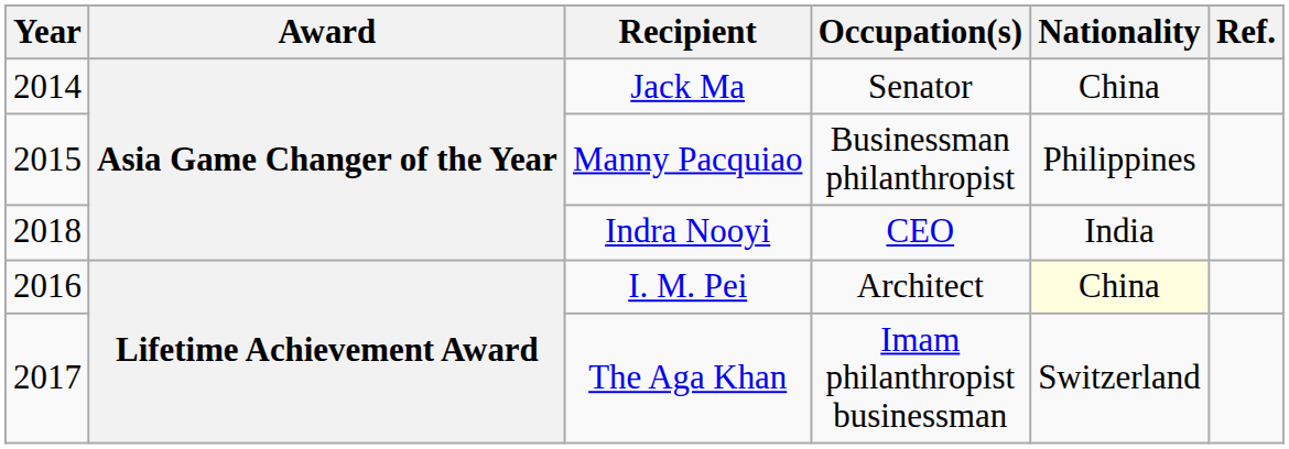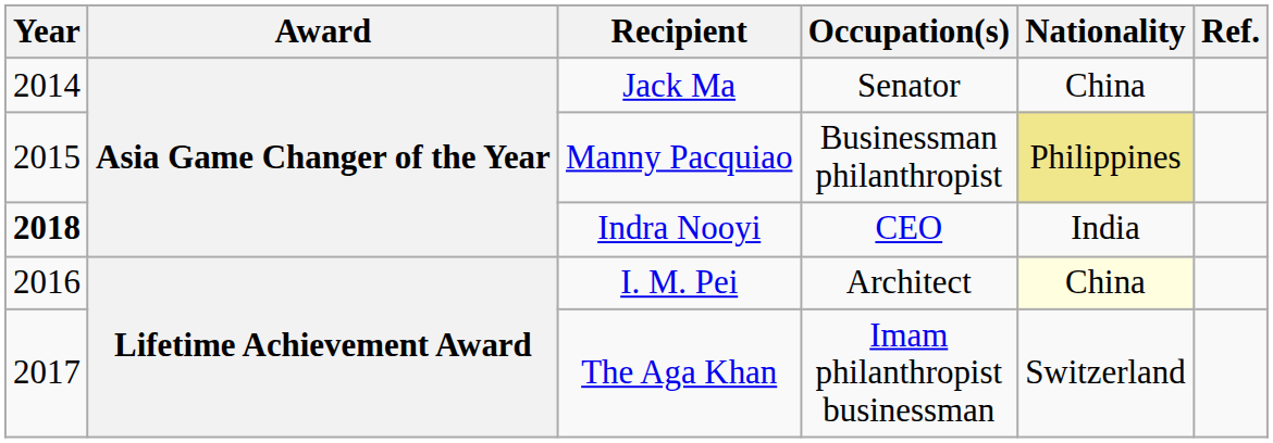Manny Pacquiao | Nationality: no background -> khaki background
Indra Nooyi | Year: normal -> bold
